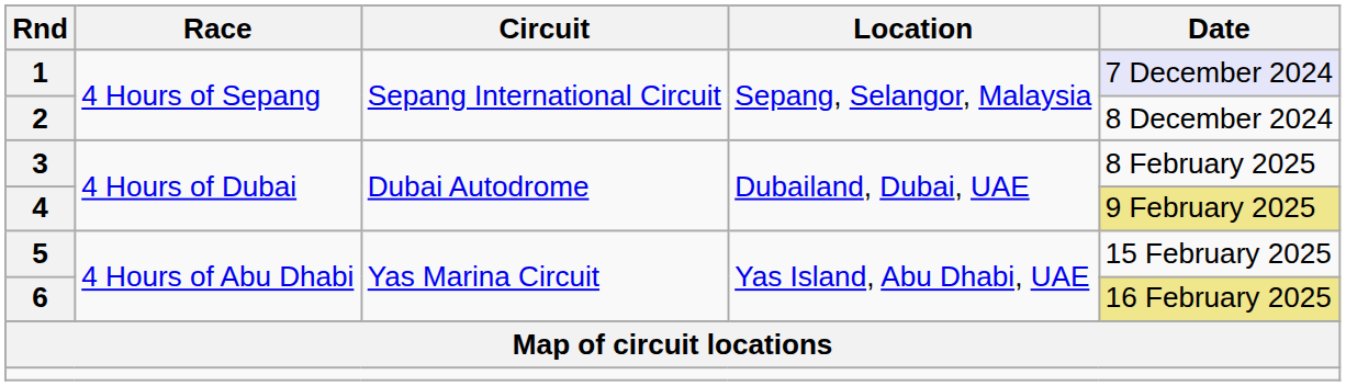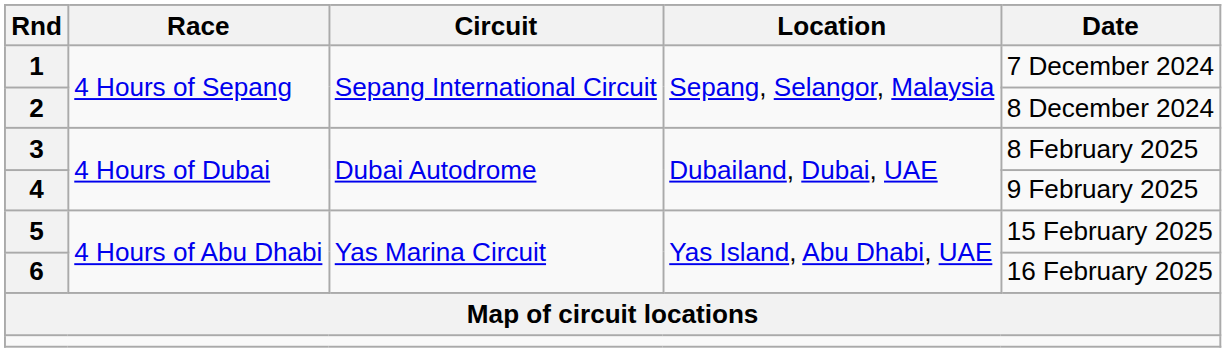1 | Date: lavender background -> no background
4 | Date: khaki background -> no background
6 | Date: khaki background -> no background
